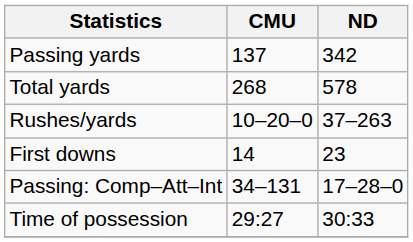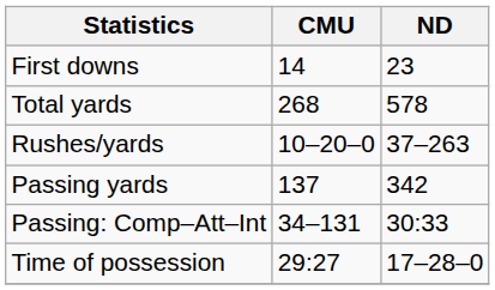rows swapped: First downs <-> Passing yards
Passing: Comp–Att–Int | ND: 17–28–0 -> 30:33
Time of possession | ND: 30:33 -> 17–28–0
